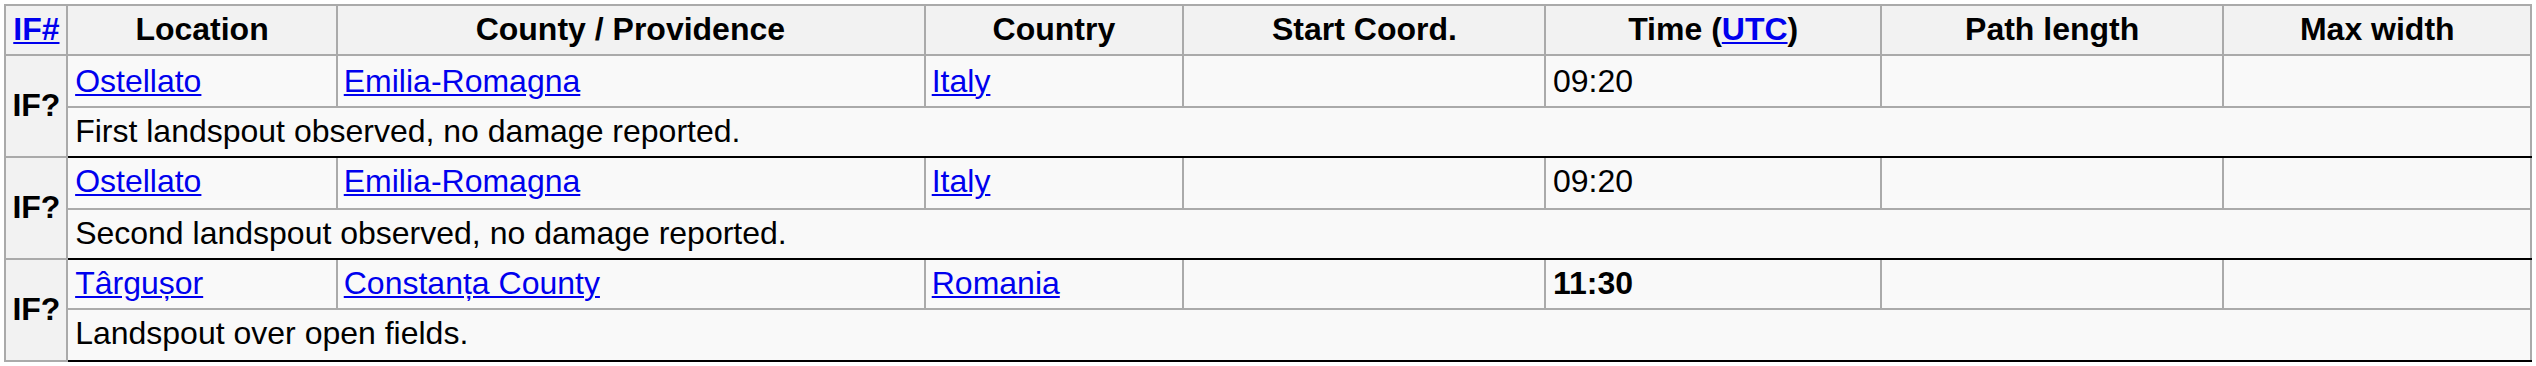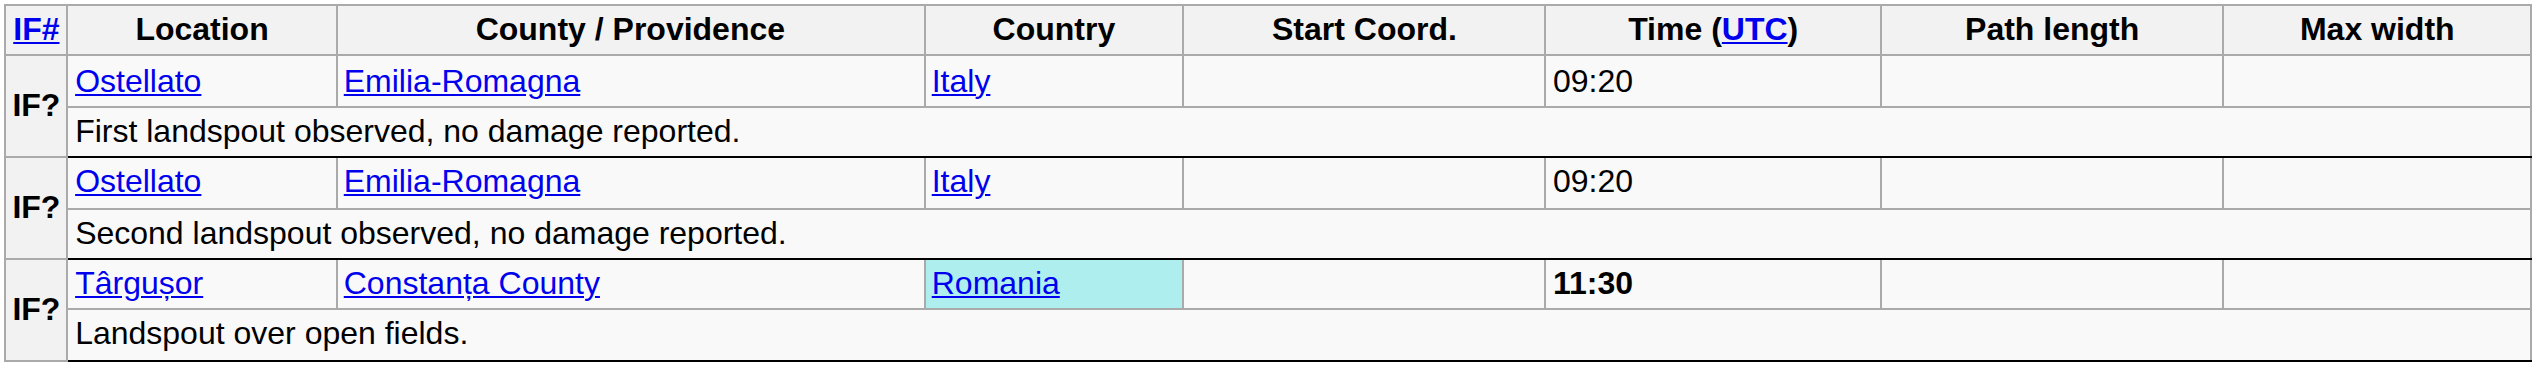Târgușor | Country: no background -> paleturquoise background
